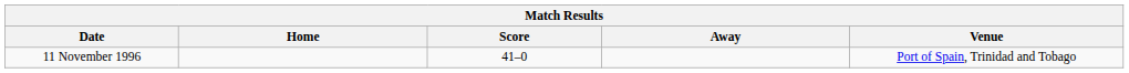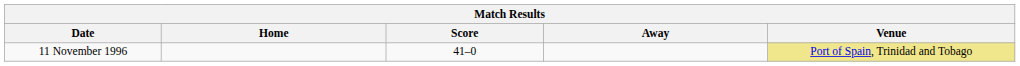11 November 1996 | Venue: no background -> khaki background
